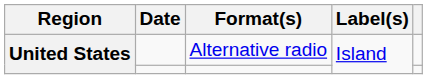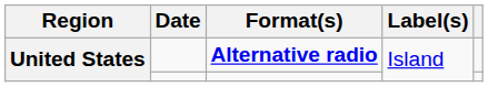Alternative radio | Format(s): normal -> bold
